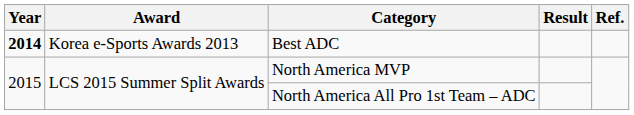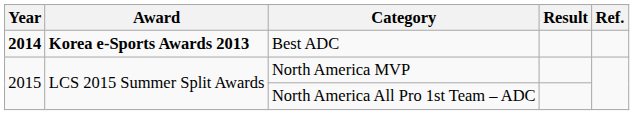Best ADC | Award: normal -> bold
